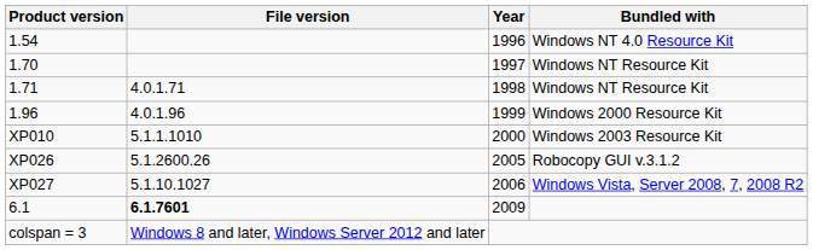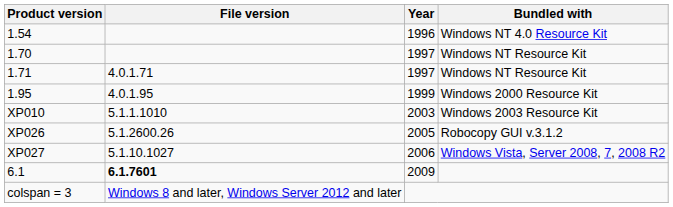1.71 | Year: 1998 -> 1997
+ row: 1.95 | 4.0.1.95 | 1999 | Windows 2000 Resource Kit
- row: 1.96 | 4.0.1.96 | 1999 | Windows 2000 Resource Kit
XP010 | Year: 2000 -> 2003
